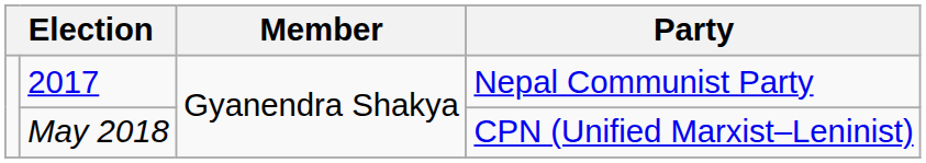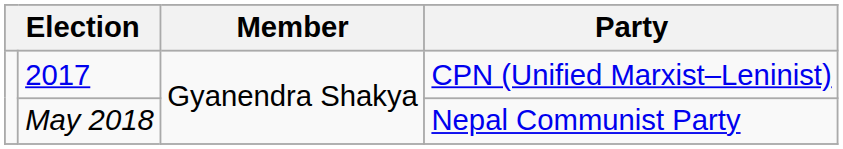2017 | Party: Nepal Communist Party -> CPN (Unified Marxist–Leninist)
May 2018 | Party: CPN (Unified Marxist–Leninist) -> Nepal Communist Party
